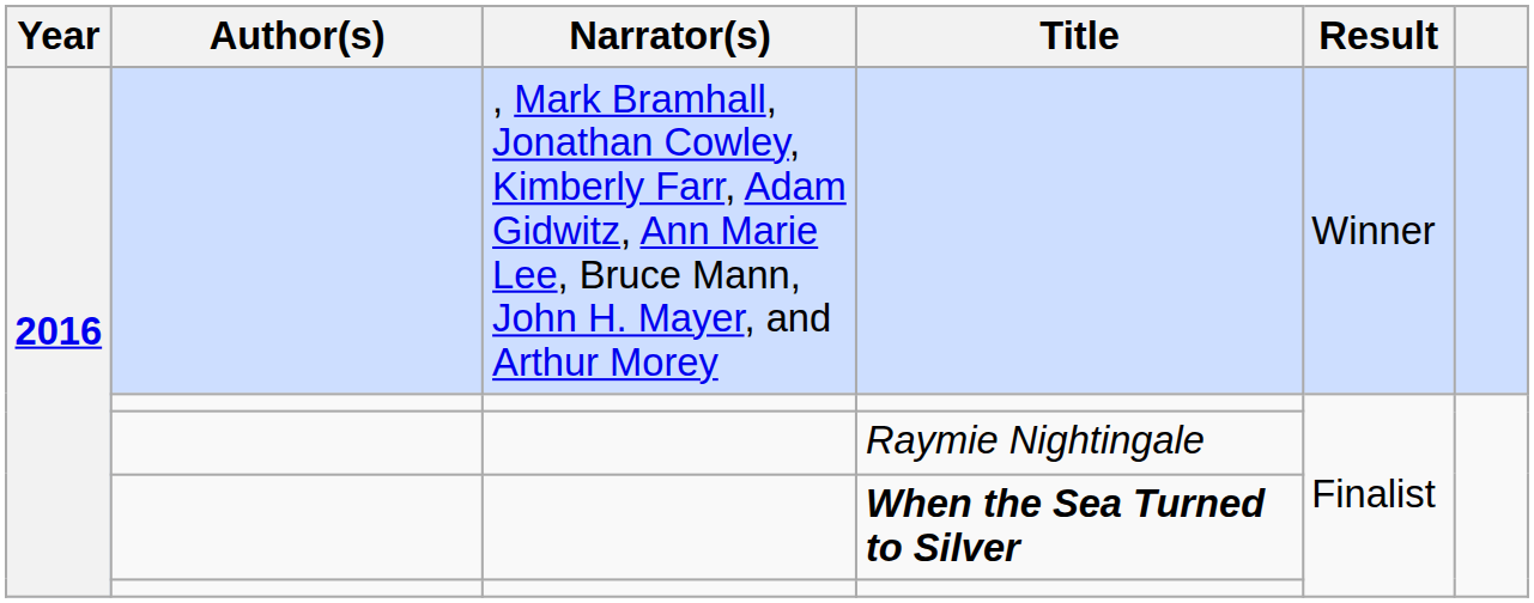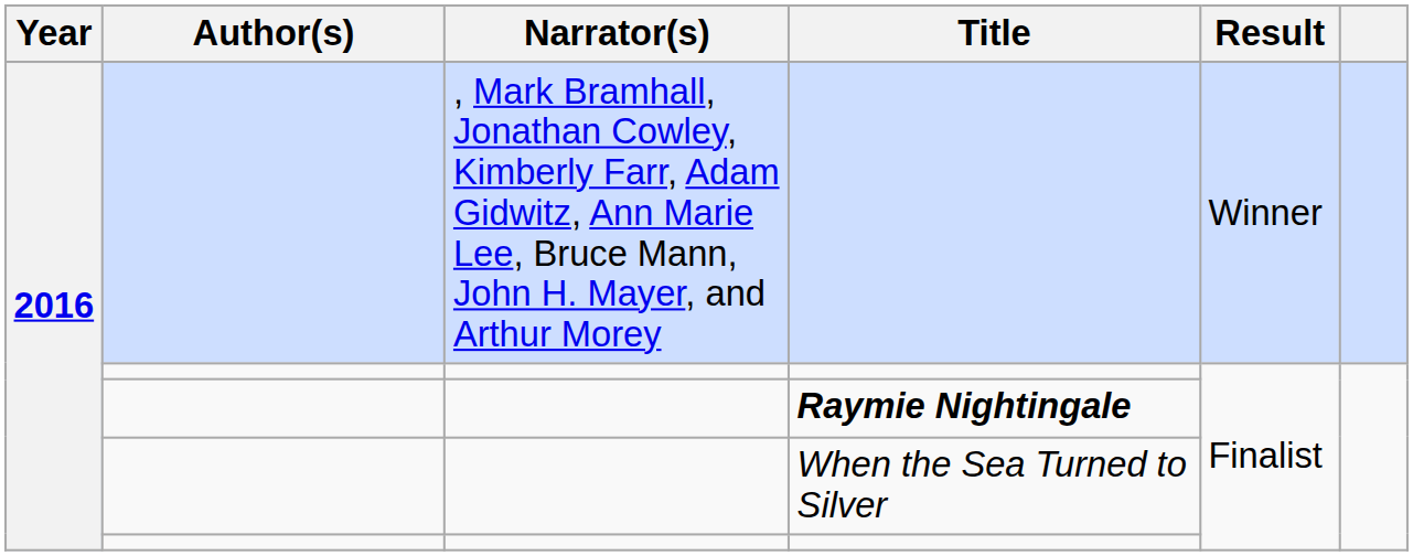Raymie Nightingale | Title: normal -> bold
When the Sea Turned to Silver | Title: bold -> normal
